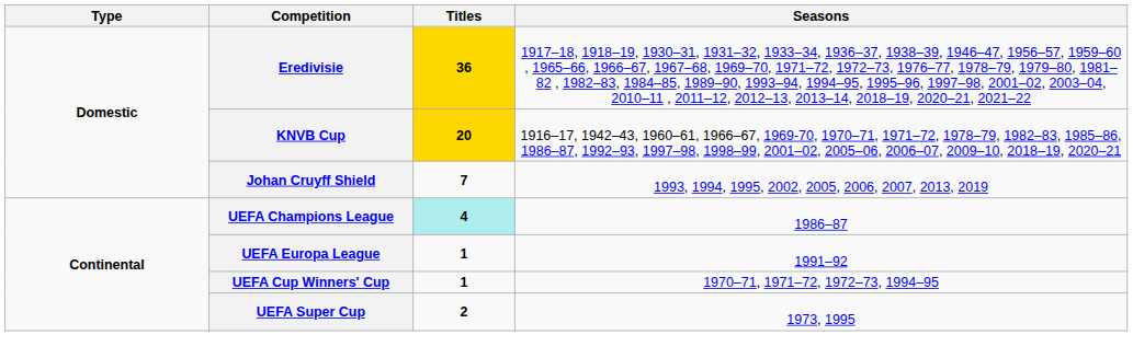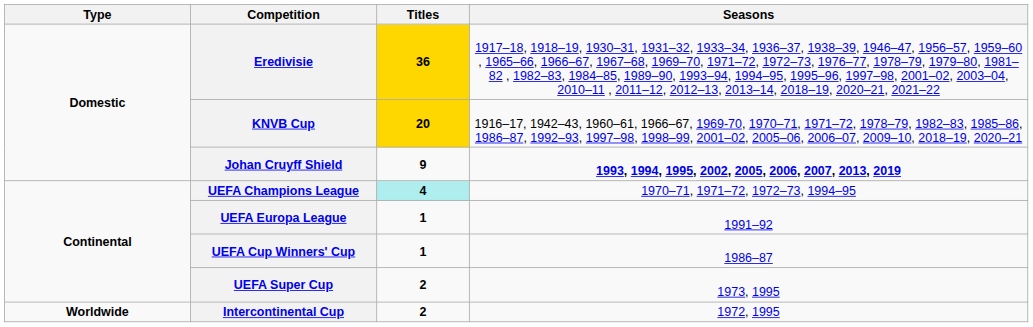Johan Cruyff Shield | Titles: 7 -> 9
Johan Cruyff Shield | Seasons: normal -> bold
UEFA Champions League | Seasons: 1986–87 -> 1970–71, 1971–72, 1972–73, 1994–95
UEFA Cup Winners' Cup | Seasons: 1970–71, 1971–72, 1972–73, 1994–95 -> 1986–87
+ row: Worldwide | Intercontinental Cup | 2 | 1972, 1995
